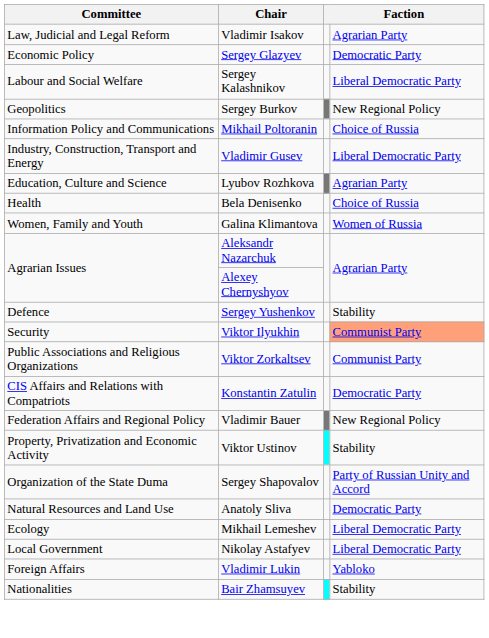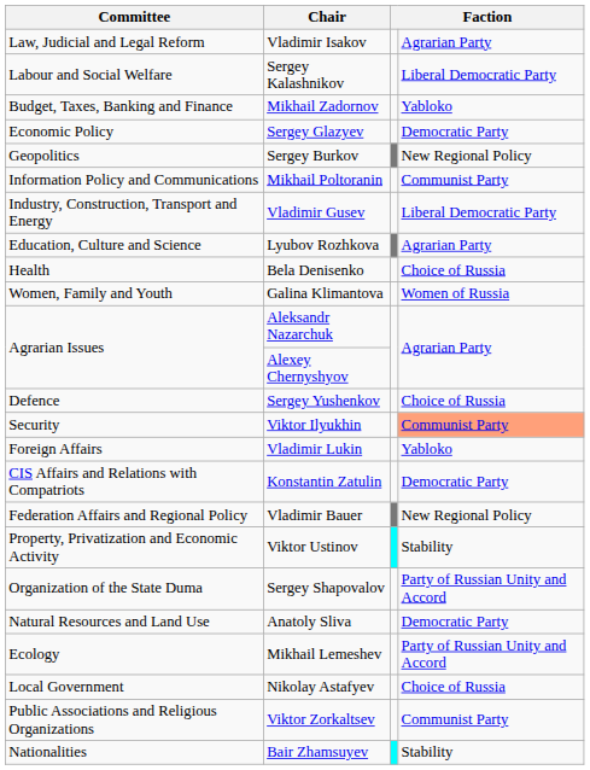rows swapped: Sergey Kalashnikov <-> Sergey Glazyev
+ row: Budget, Taxes, Banking and Finance | Mikhail Zadornov | Yabloko
Mikhail Poltoranin | column 4: Choice of Russia -> Communist Party
Sergey Yushenkov | column 4: Stability -> Choice of Russia
rows swapped: Vladimir Lukin <-> Viktor Zorkaltsev
Mikhail Lemeshev | column 4: Liberal Democratic Party -> Party of Russian Unity and Accord
Nikolay Astafyev | column 4: Liberal Democratic Party -> Choice of Russia
